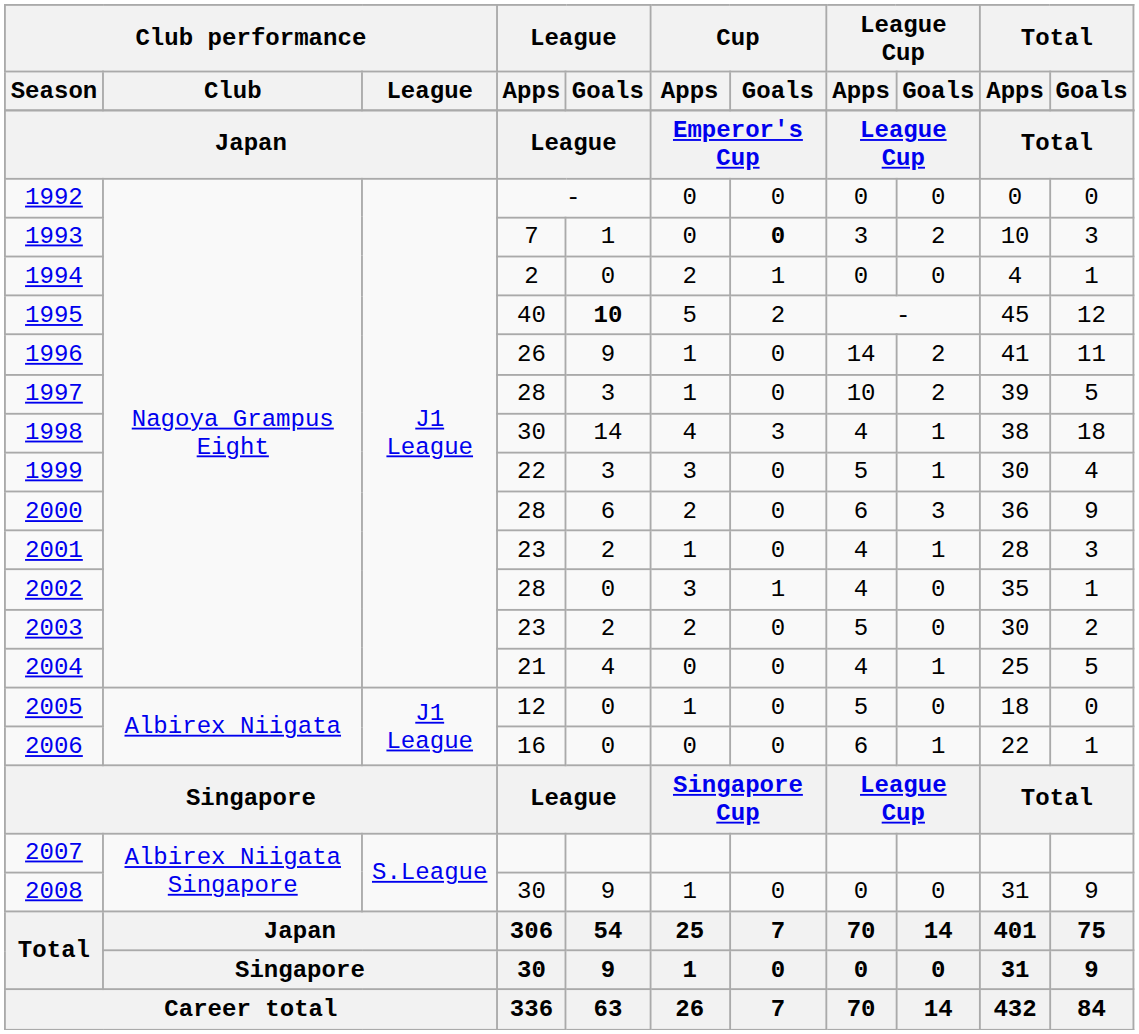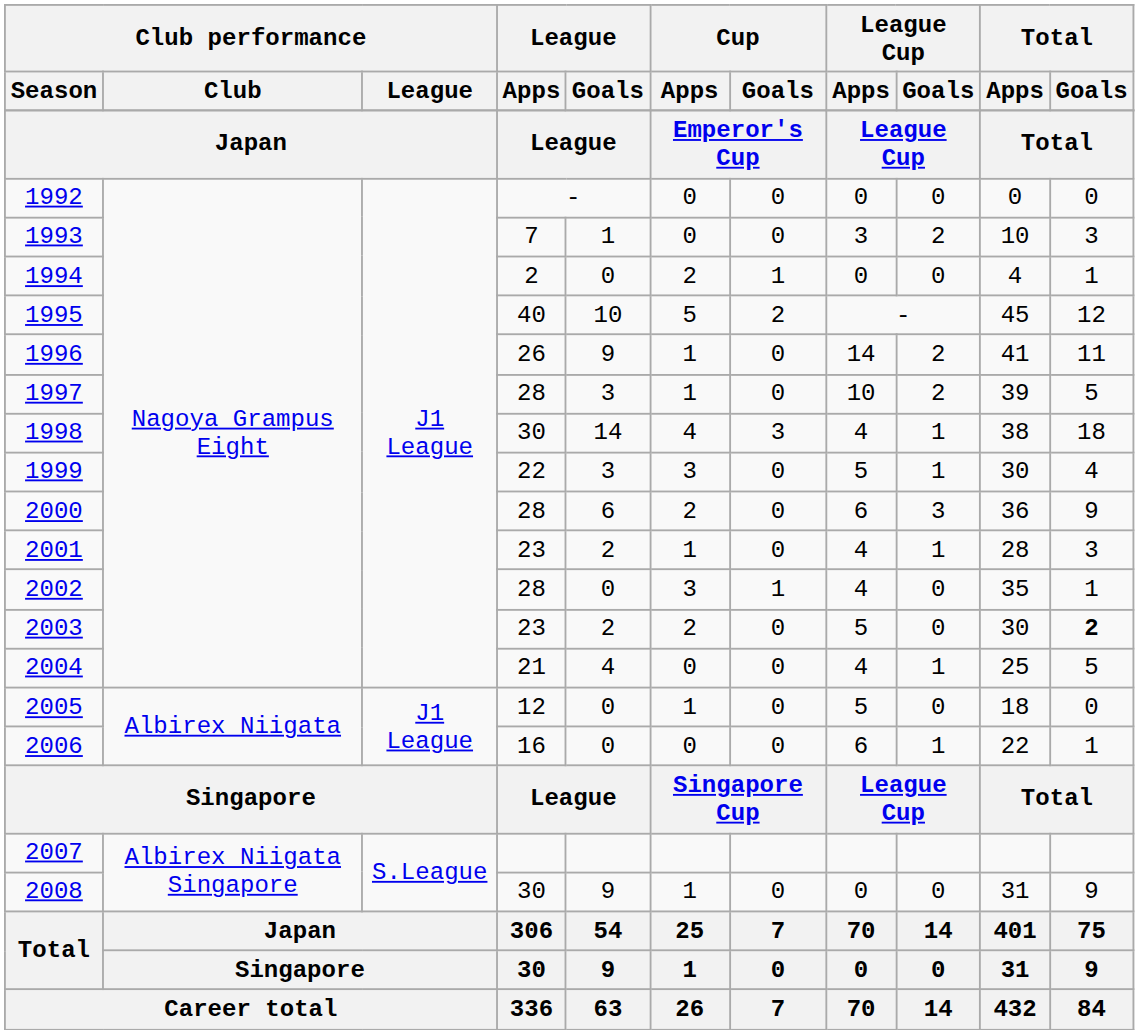1993 | Cup / Goals: bold -> normal
1995 | League / Goals: bold -> normal
2003 | Total / Goals: normal -> bold
